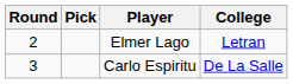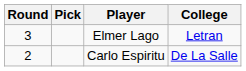Elmer Lago | Round: 2 -> 3
Carlo Espiritu | Round: 3 -> 2
